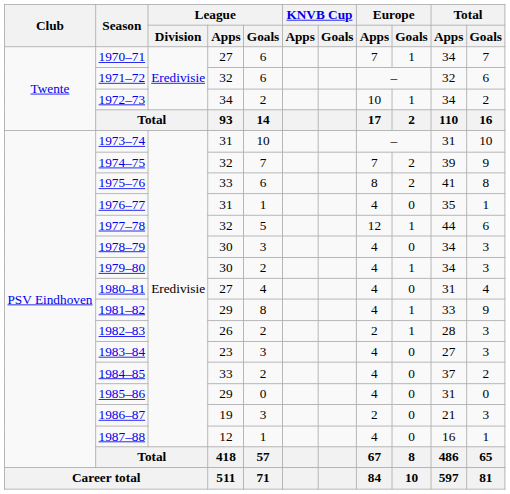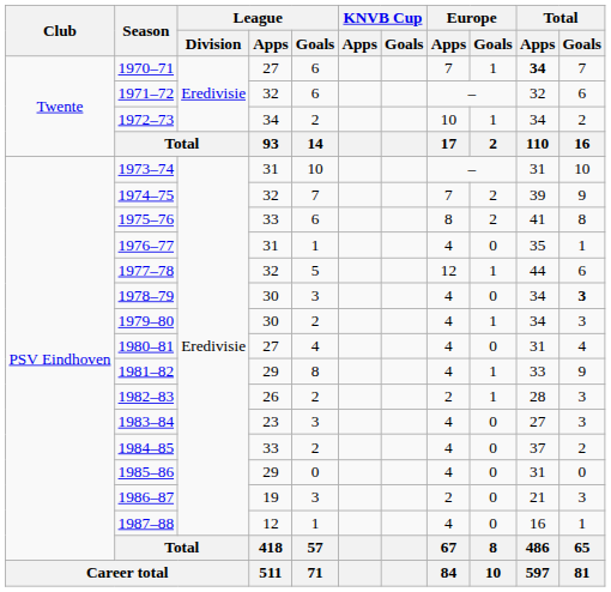1970–71 | Total / Apps: normal -> bold
1978–79 | Total / Goals: normal -> bold
